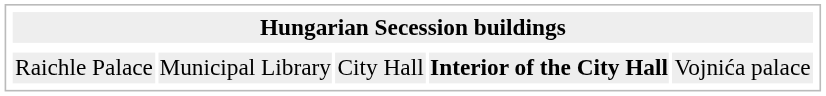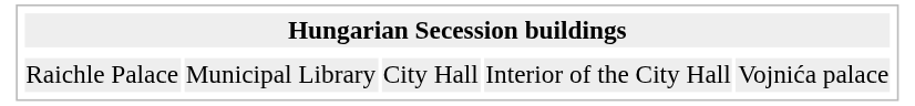Raichle Palace | column 4: bold -> normal
